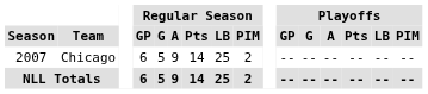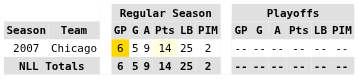Chicago | Regular Season / GP: no background -> gold background
Chicago | Regular Season / Pts: no background -> lightyellow background
